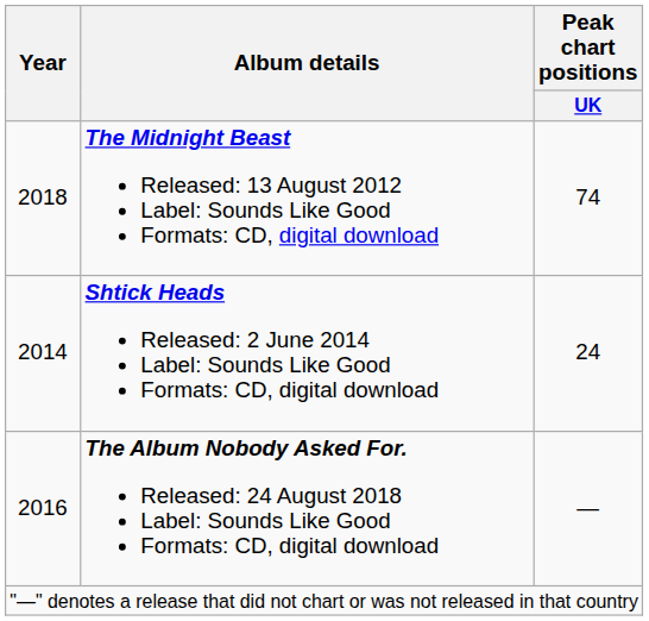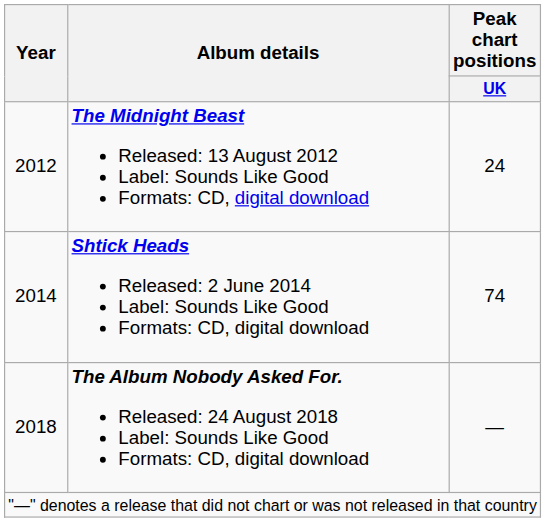row 3 | Year: 2018 -> 2012
row 3 | Peak chart positions / UK: 74 -> 24
row 4 | Peak chart positions / UK: 24 -> 74
row 5 | Year: 2016 -> 2018
